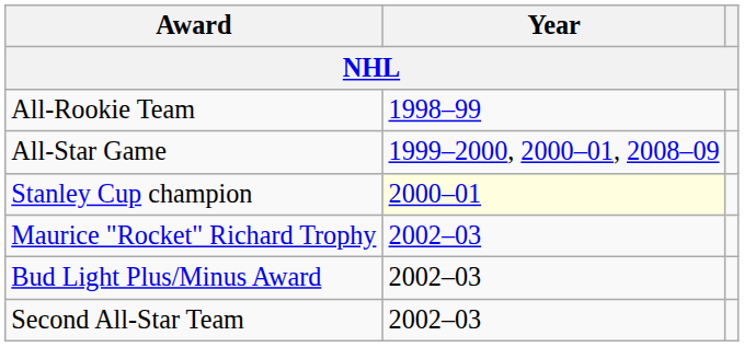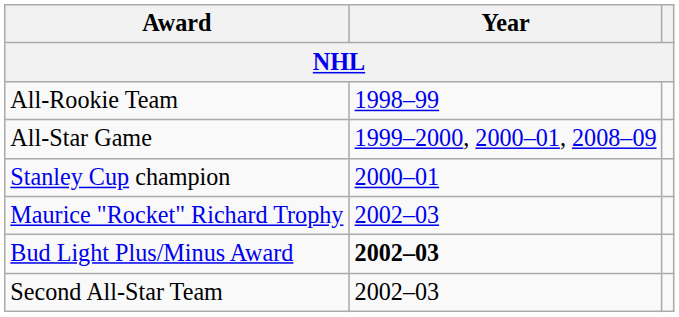Stanley Cup champion | Year: lightyellow background -> no background
Bud Light Plus/Minus Award | Year: normal -> bold
